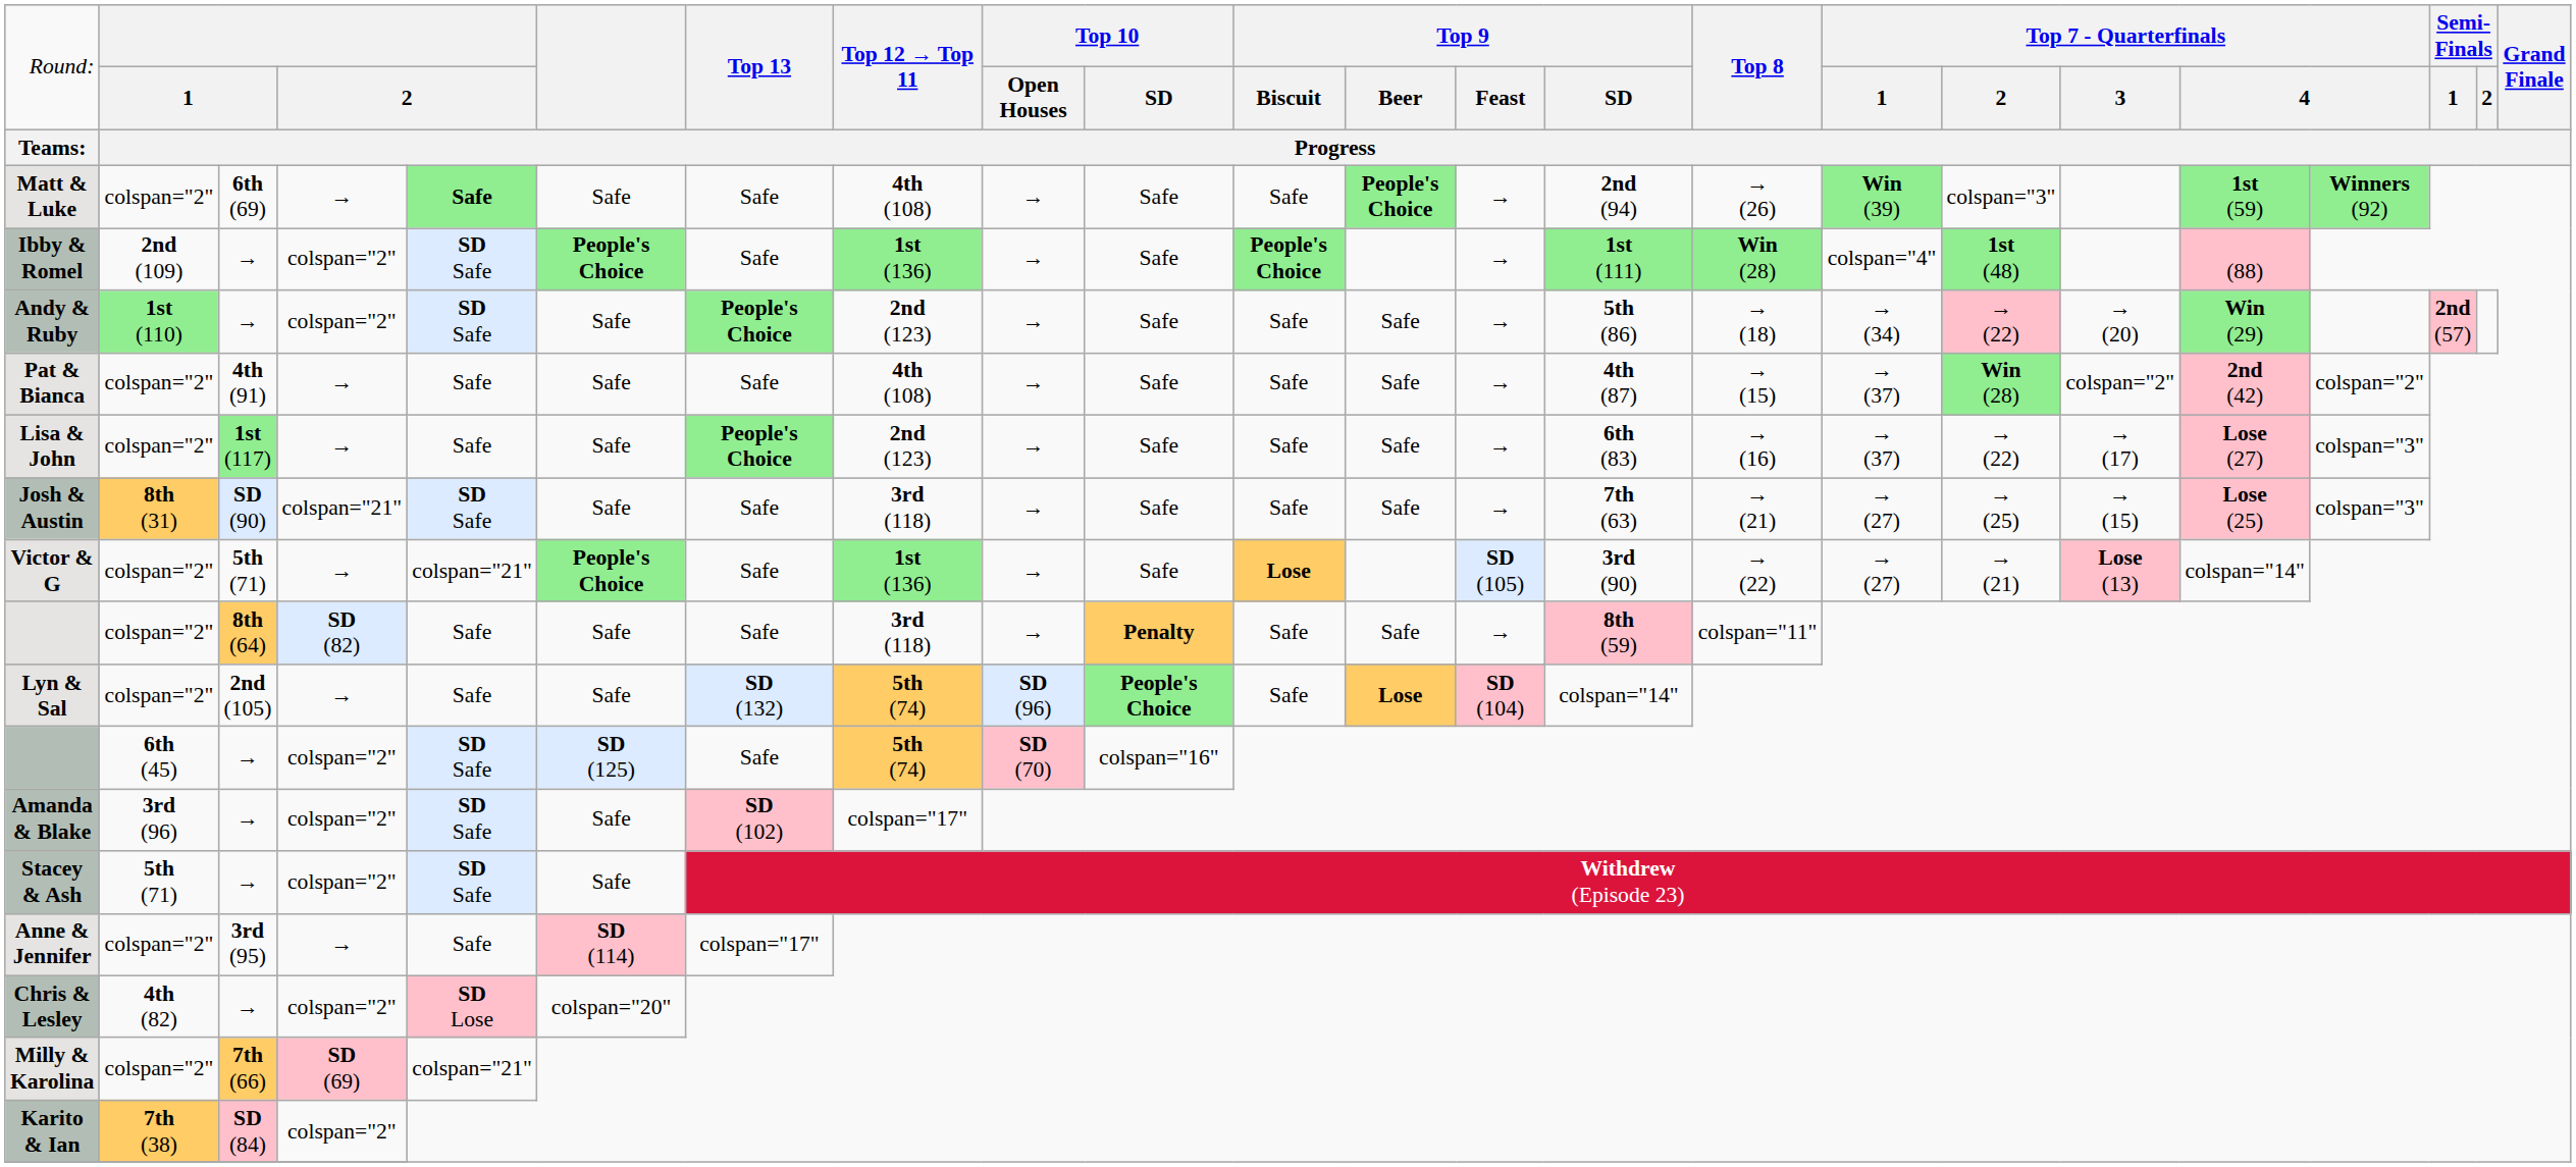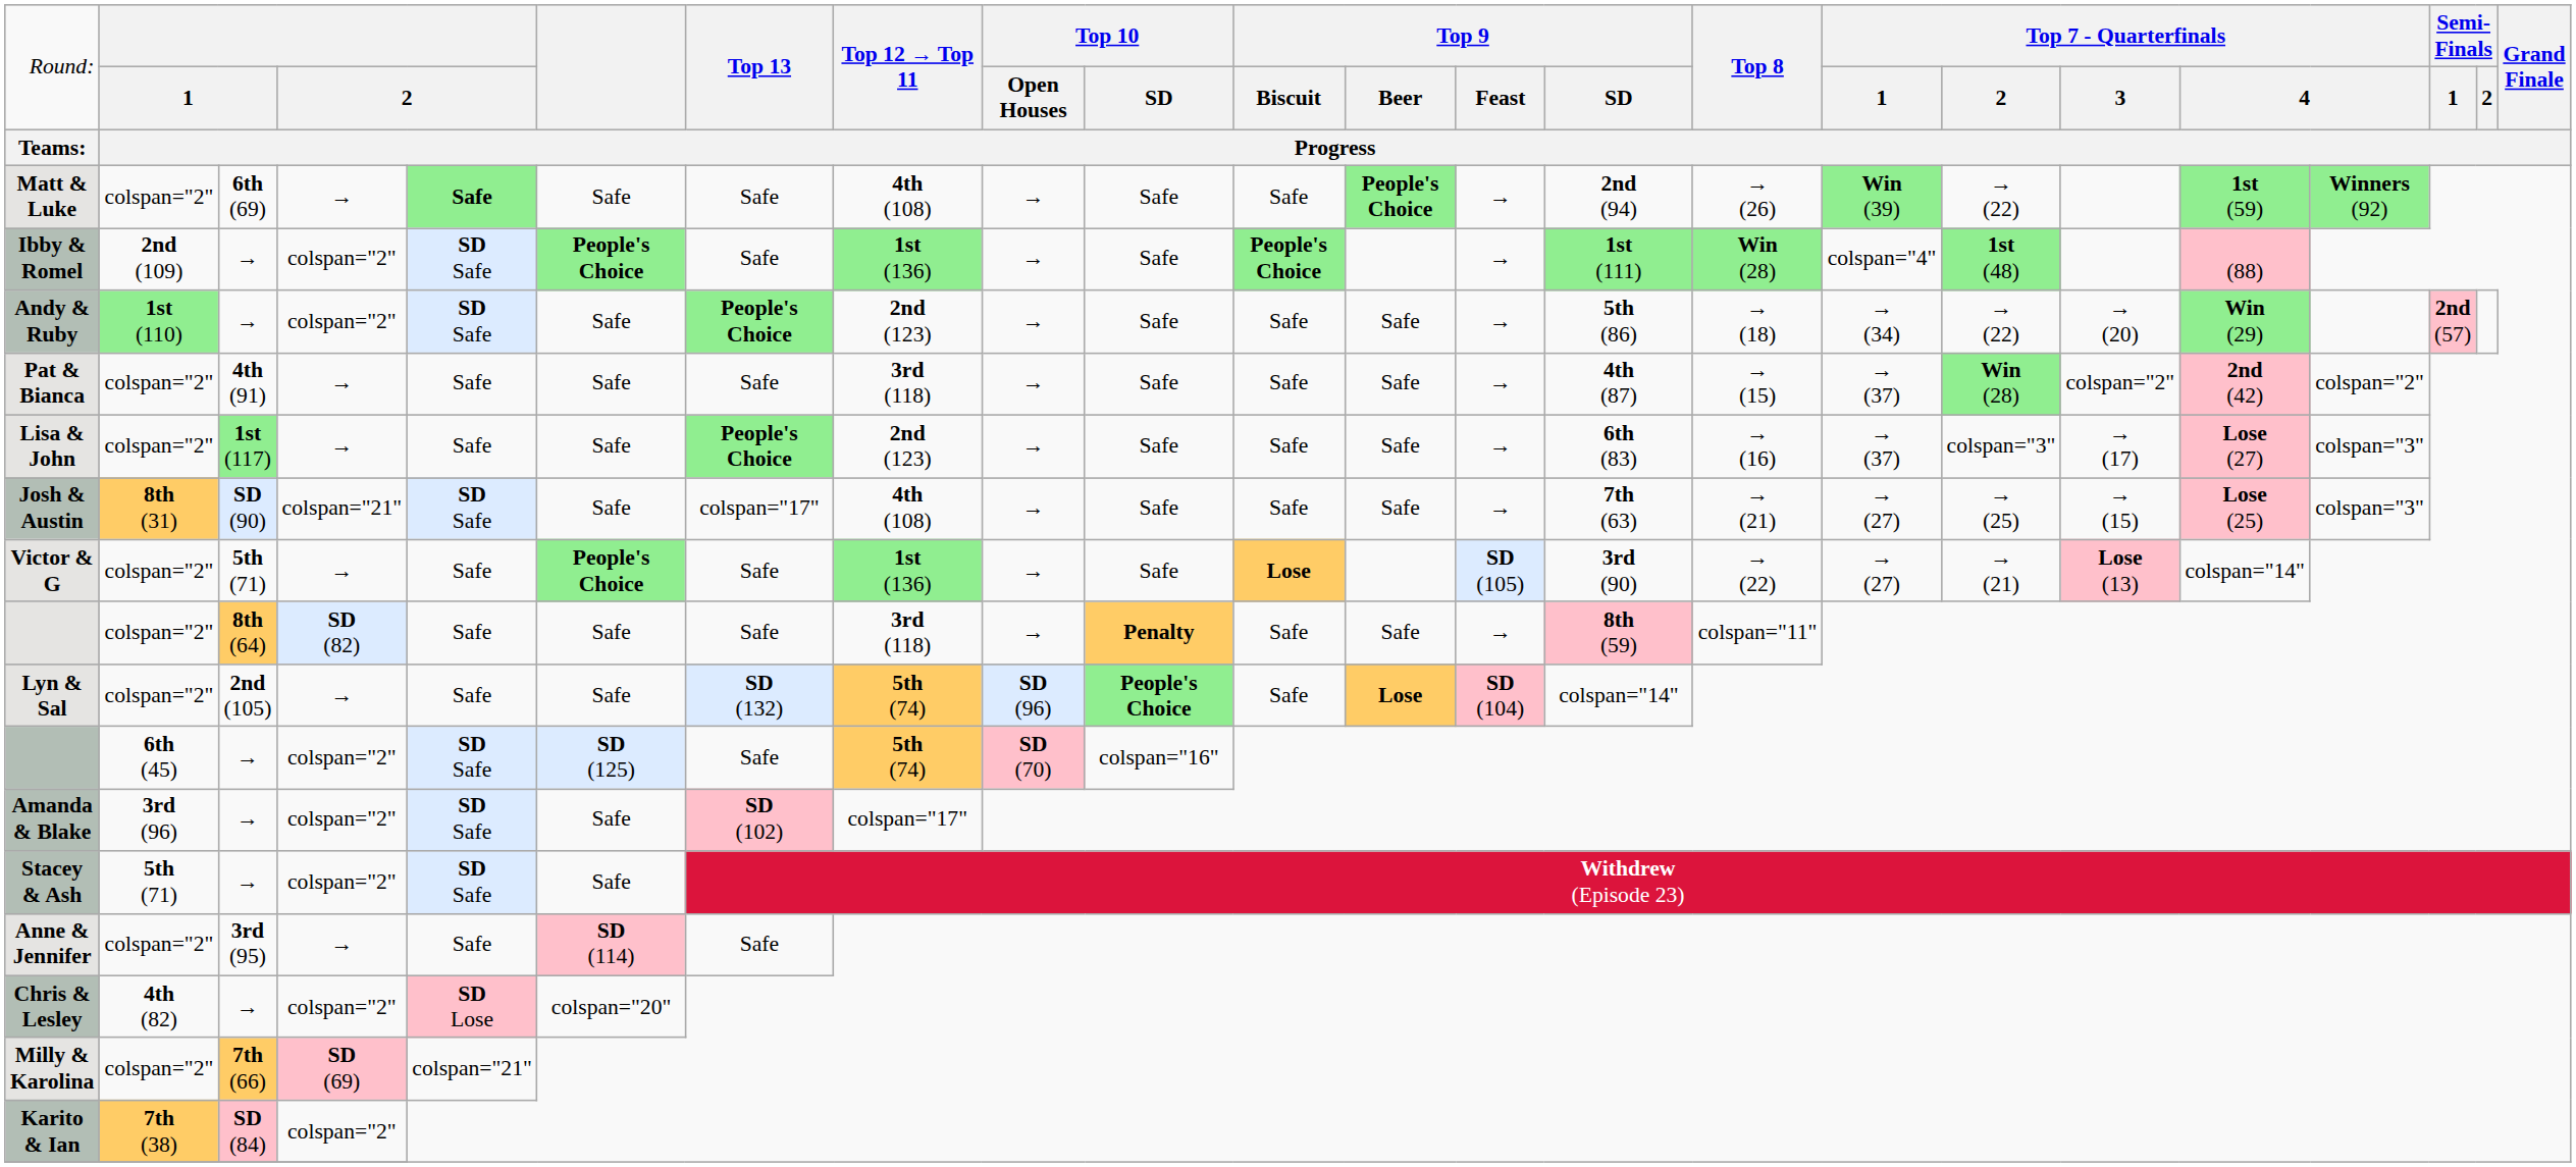Matt & Luke | column 17: colspan="3" -> → (22)
Andy & Ruby | column 17: pink background -> no background
Pat & Bianca | column 8: 4th (108) -> 3rd (118)
Lisa & John | column 17: → (22) -> colspan="3"
Josh & Austin | column 7: Safe -> colspan="17"
Josh & Austin | column 8: 3rd (118) -> 4th (108)
Victor & G | column 5: colspan="21" -> Safe
Anne & Jennifer | column 7: colspan="17" -> Safe
